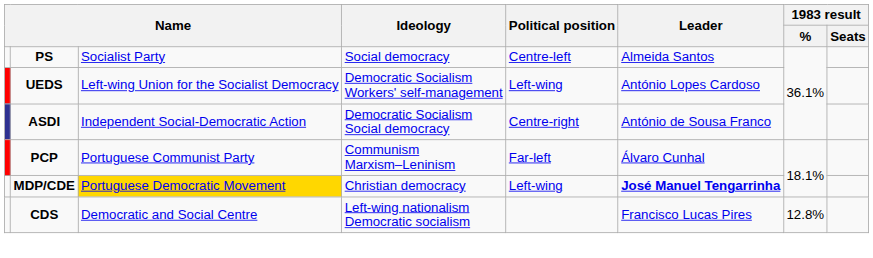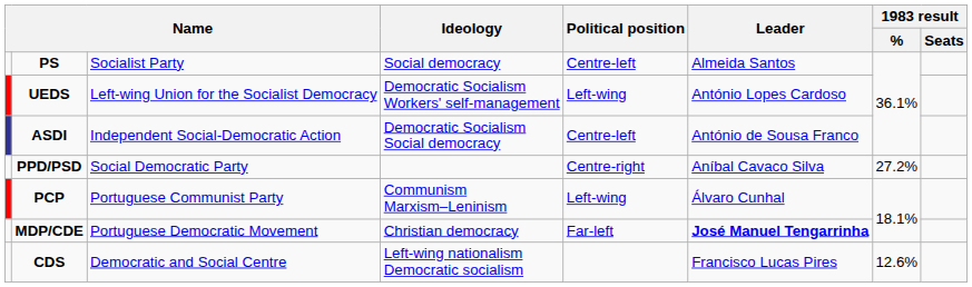ASDI | Political position: Centre-right -> Centre-left
+ row: PPD/PSD | Social Democratic Party | Centre-right | Aníbal Cavaco Silva | 27.2%
PCP | Political position: Far-left -> Left-wing
MDP/CDE | column 3: gold background -> no background
MDP/CDE | Political position: Left-wing -> Far-left
CDS | 1983 result / %: 12.8% -> 12.6%
